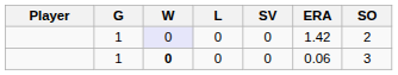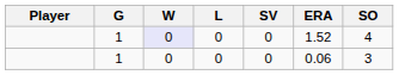row 2 | ERA: 1.42 -> 1.52
row 2 | SO: 2 -> 4
row 3 | W: bold -> normal
